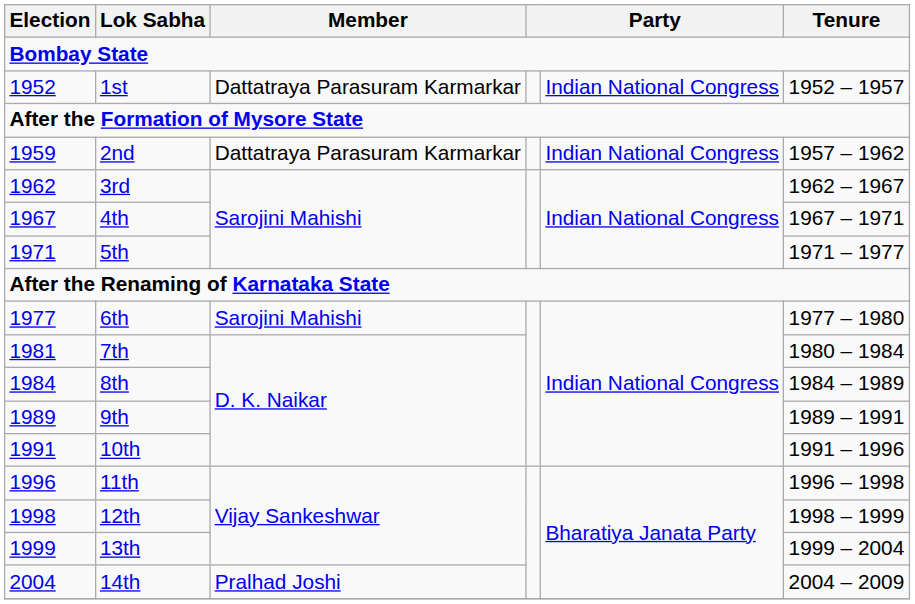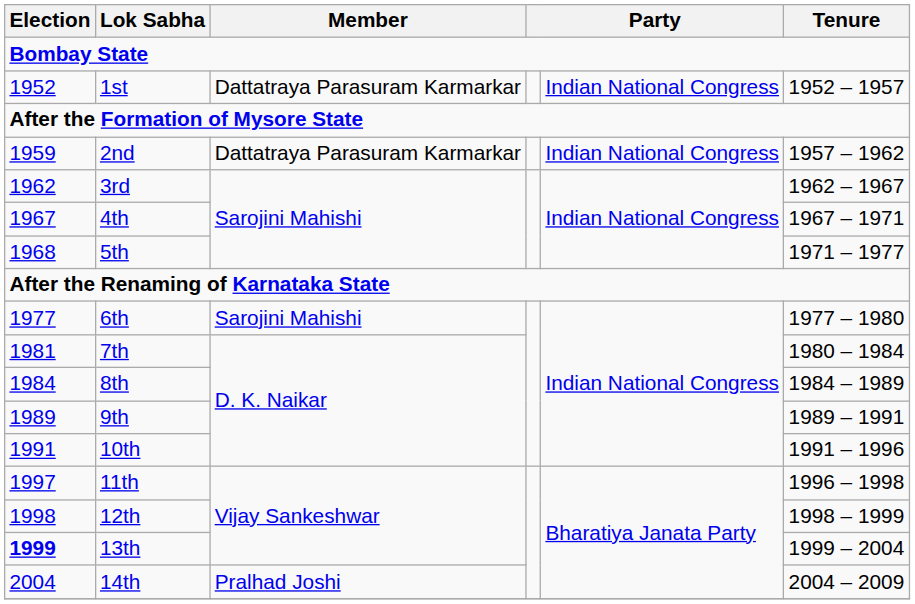5th | Election: 1971 -> 1968
11th | Election: 1996 -> 1997
13th | Election: normal -> bold
